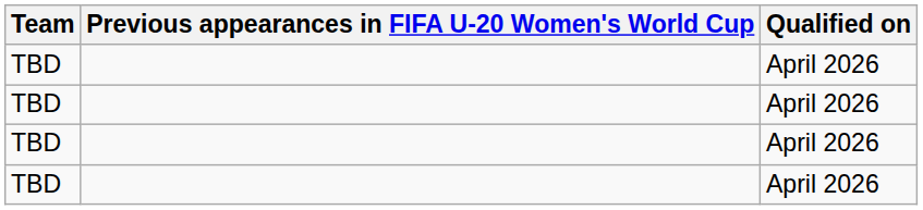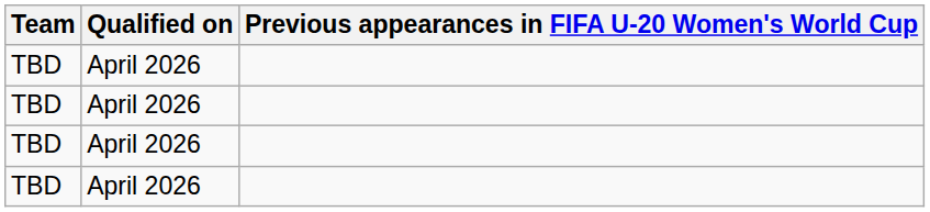columns swapped: Qualified on <-> Previous appearances in FIFA U-20 Women's World Cup
